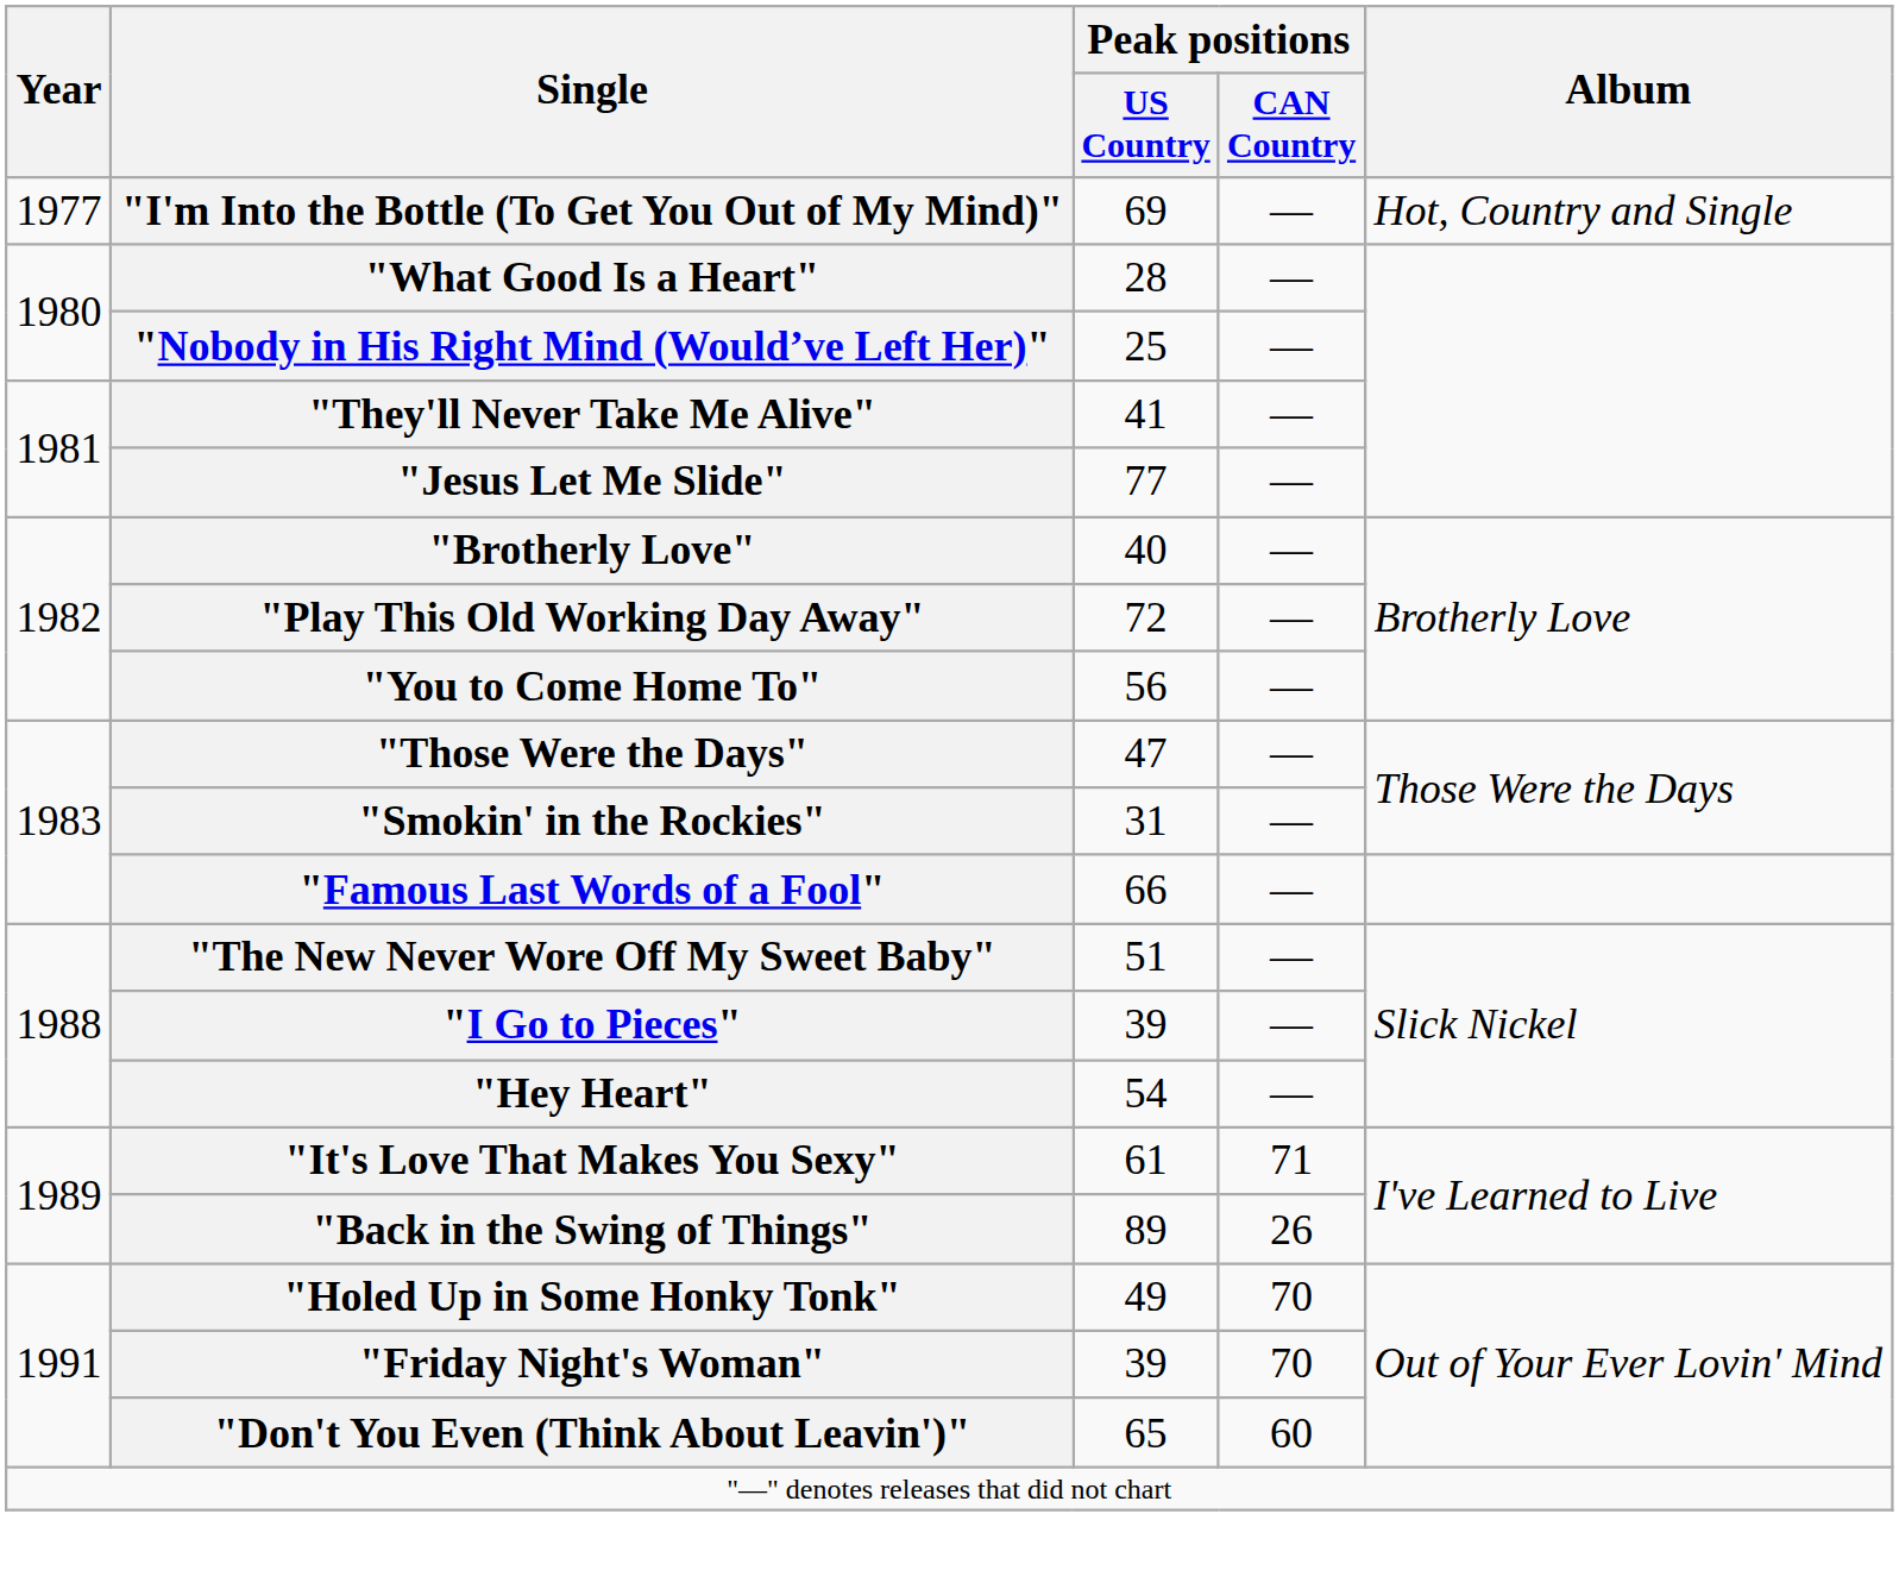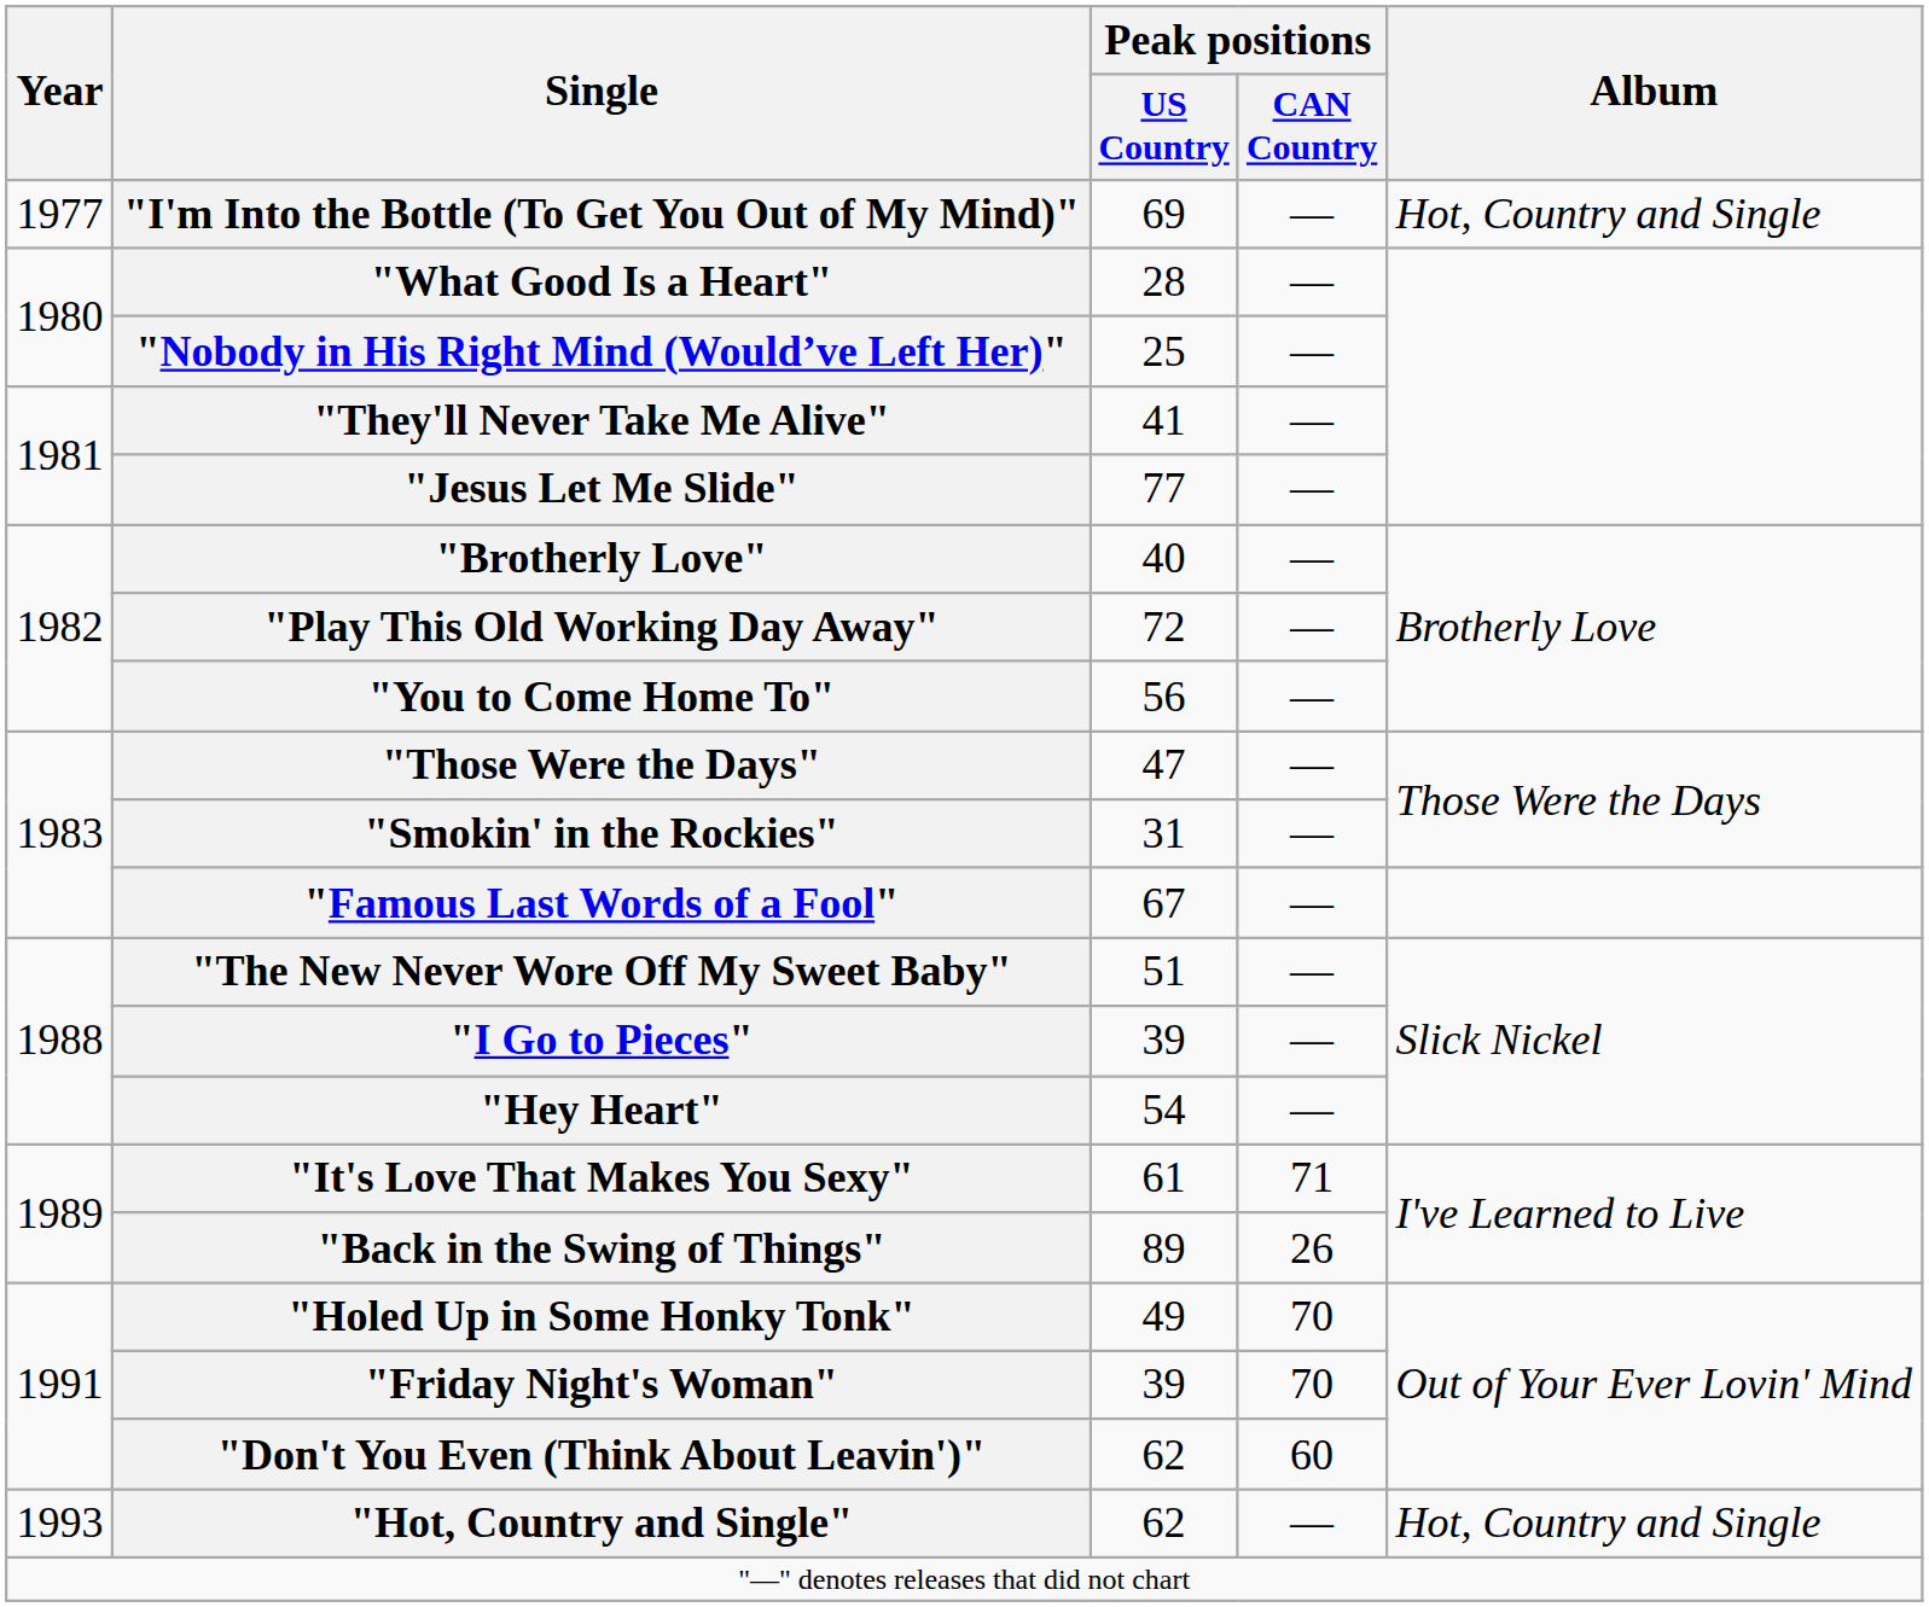"Famous Last Words of a Fool" | Peak positions / US Country: 66 -> 67
"Don't You Even (Think About Leavin')" | Peak positions / US Country: 65 -> 62
+ row: 1993 | "Hot, Country and Single" | 62 | — | Hot, Country and Single
